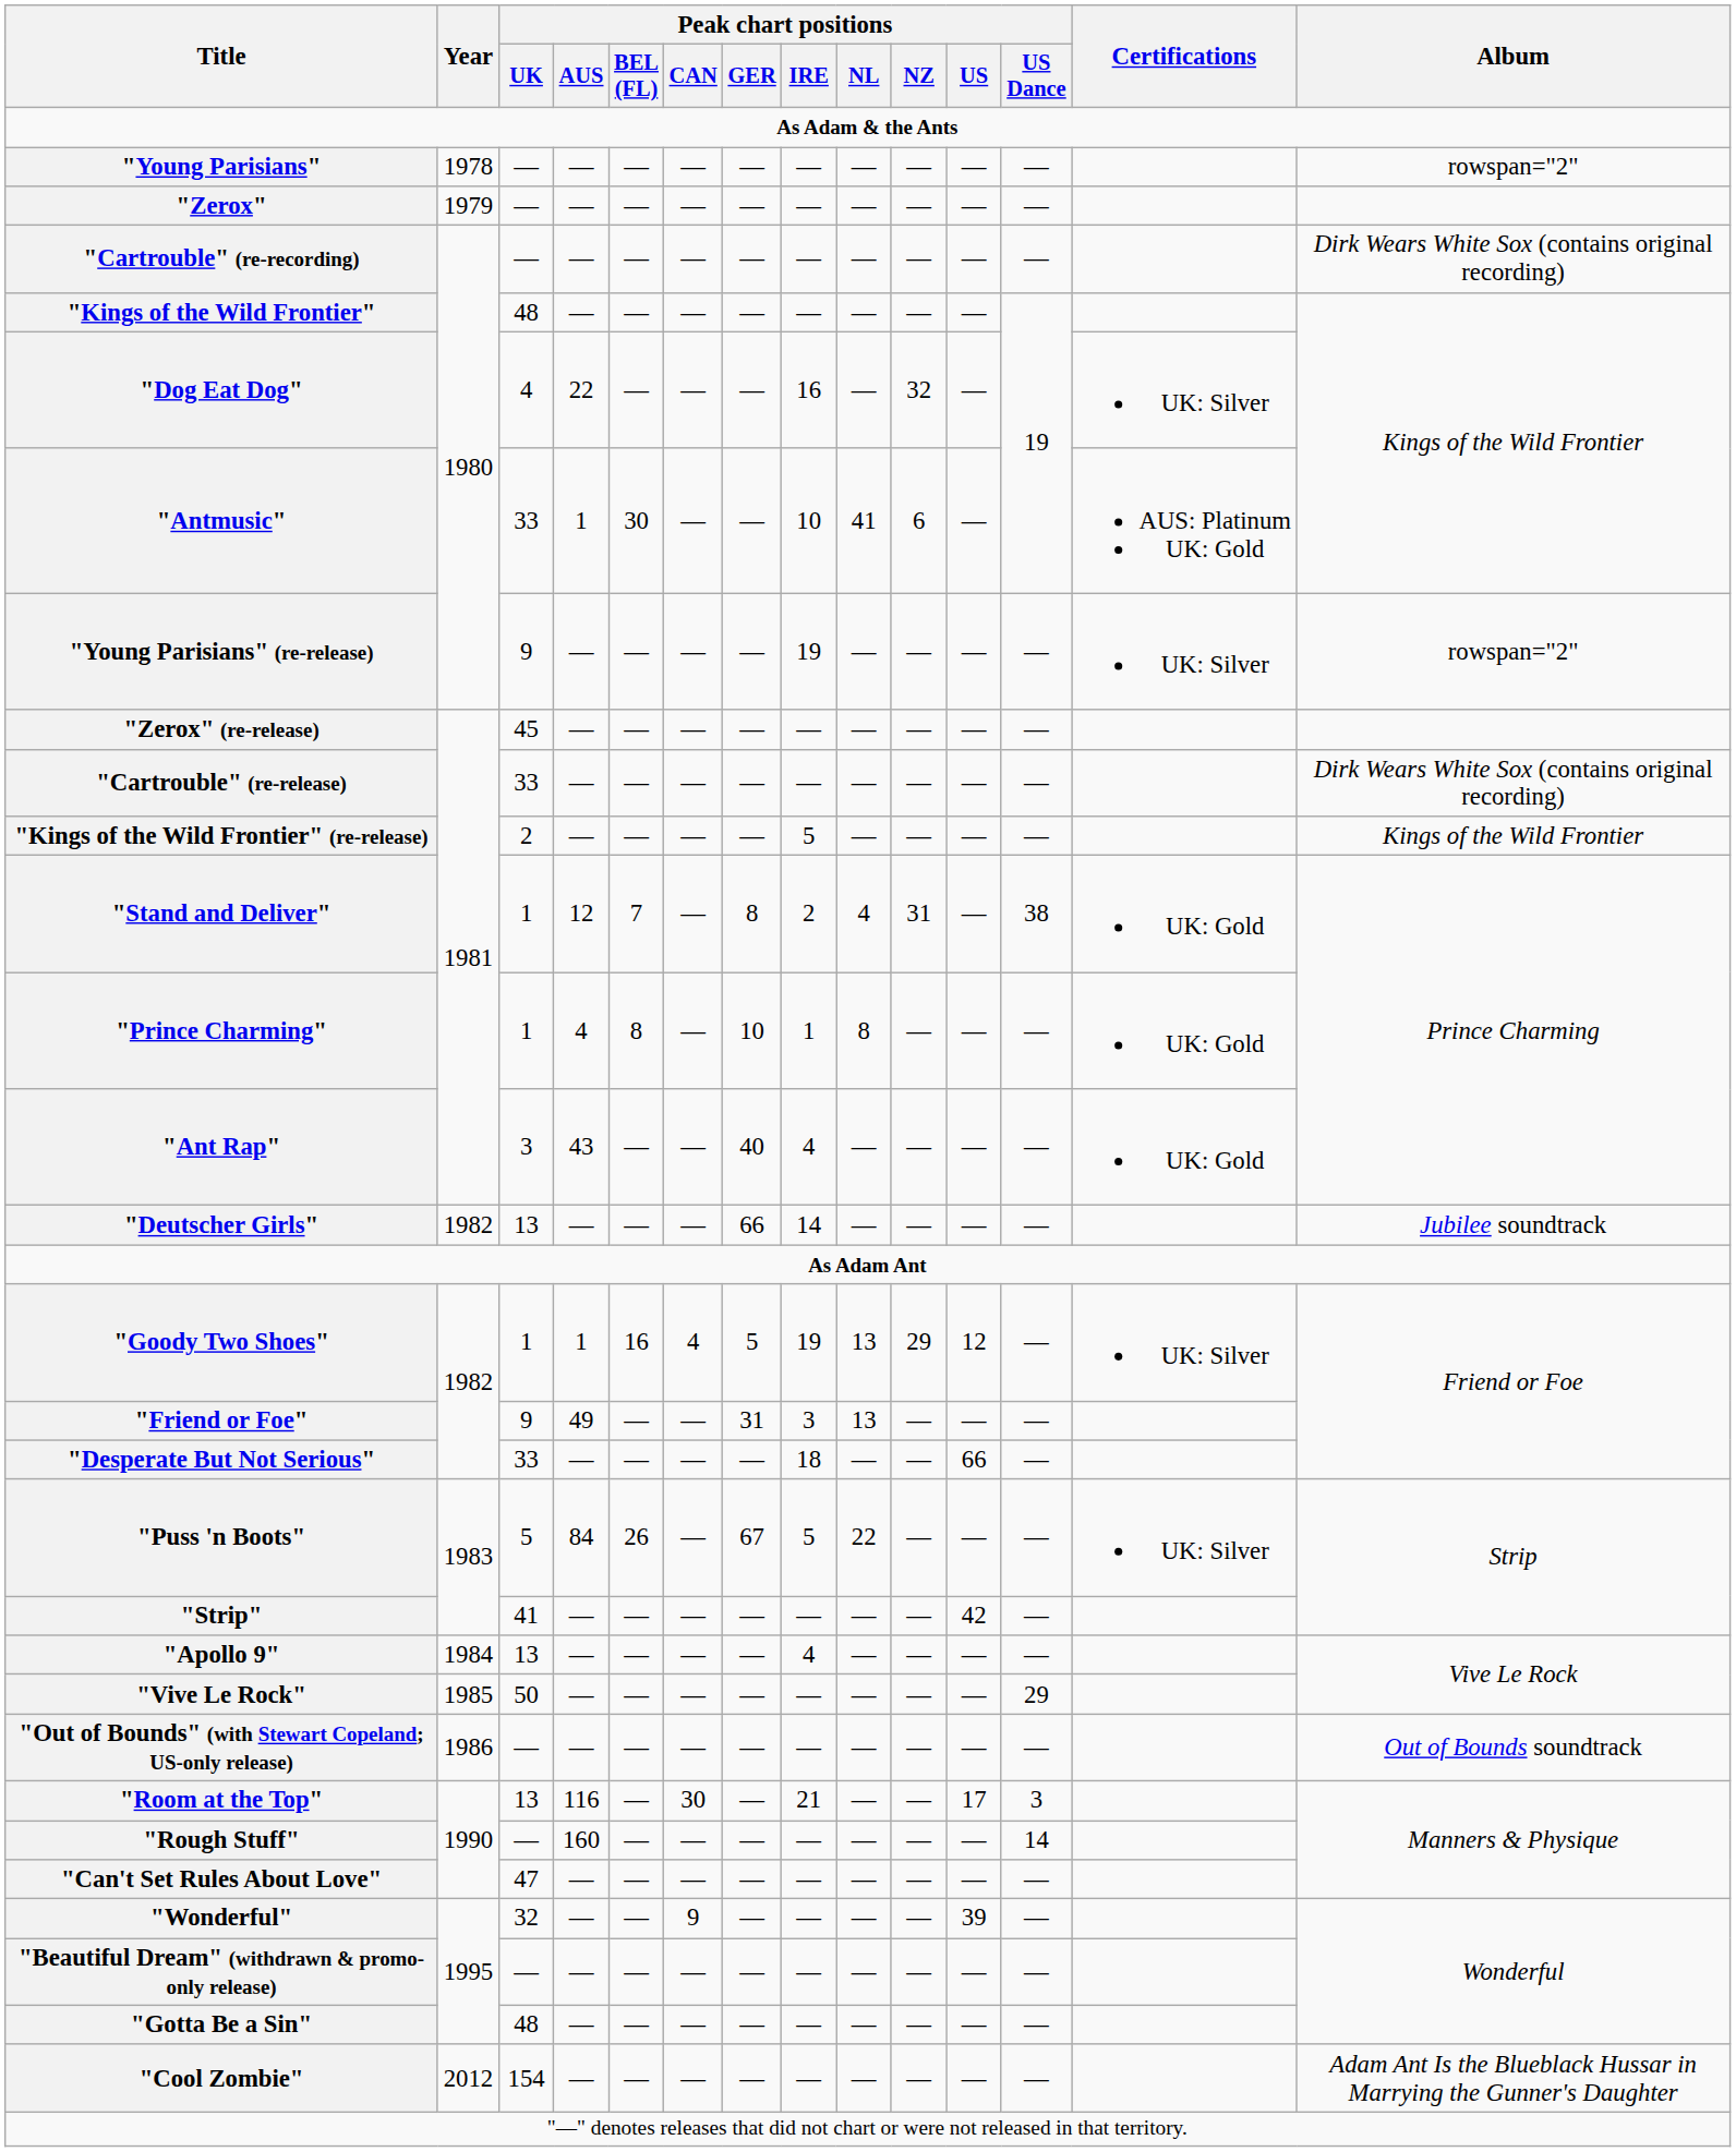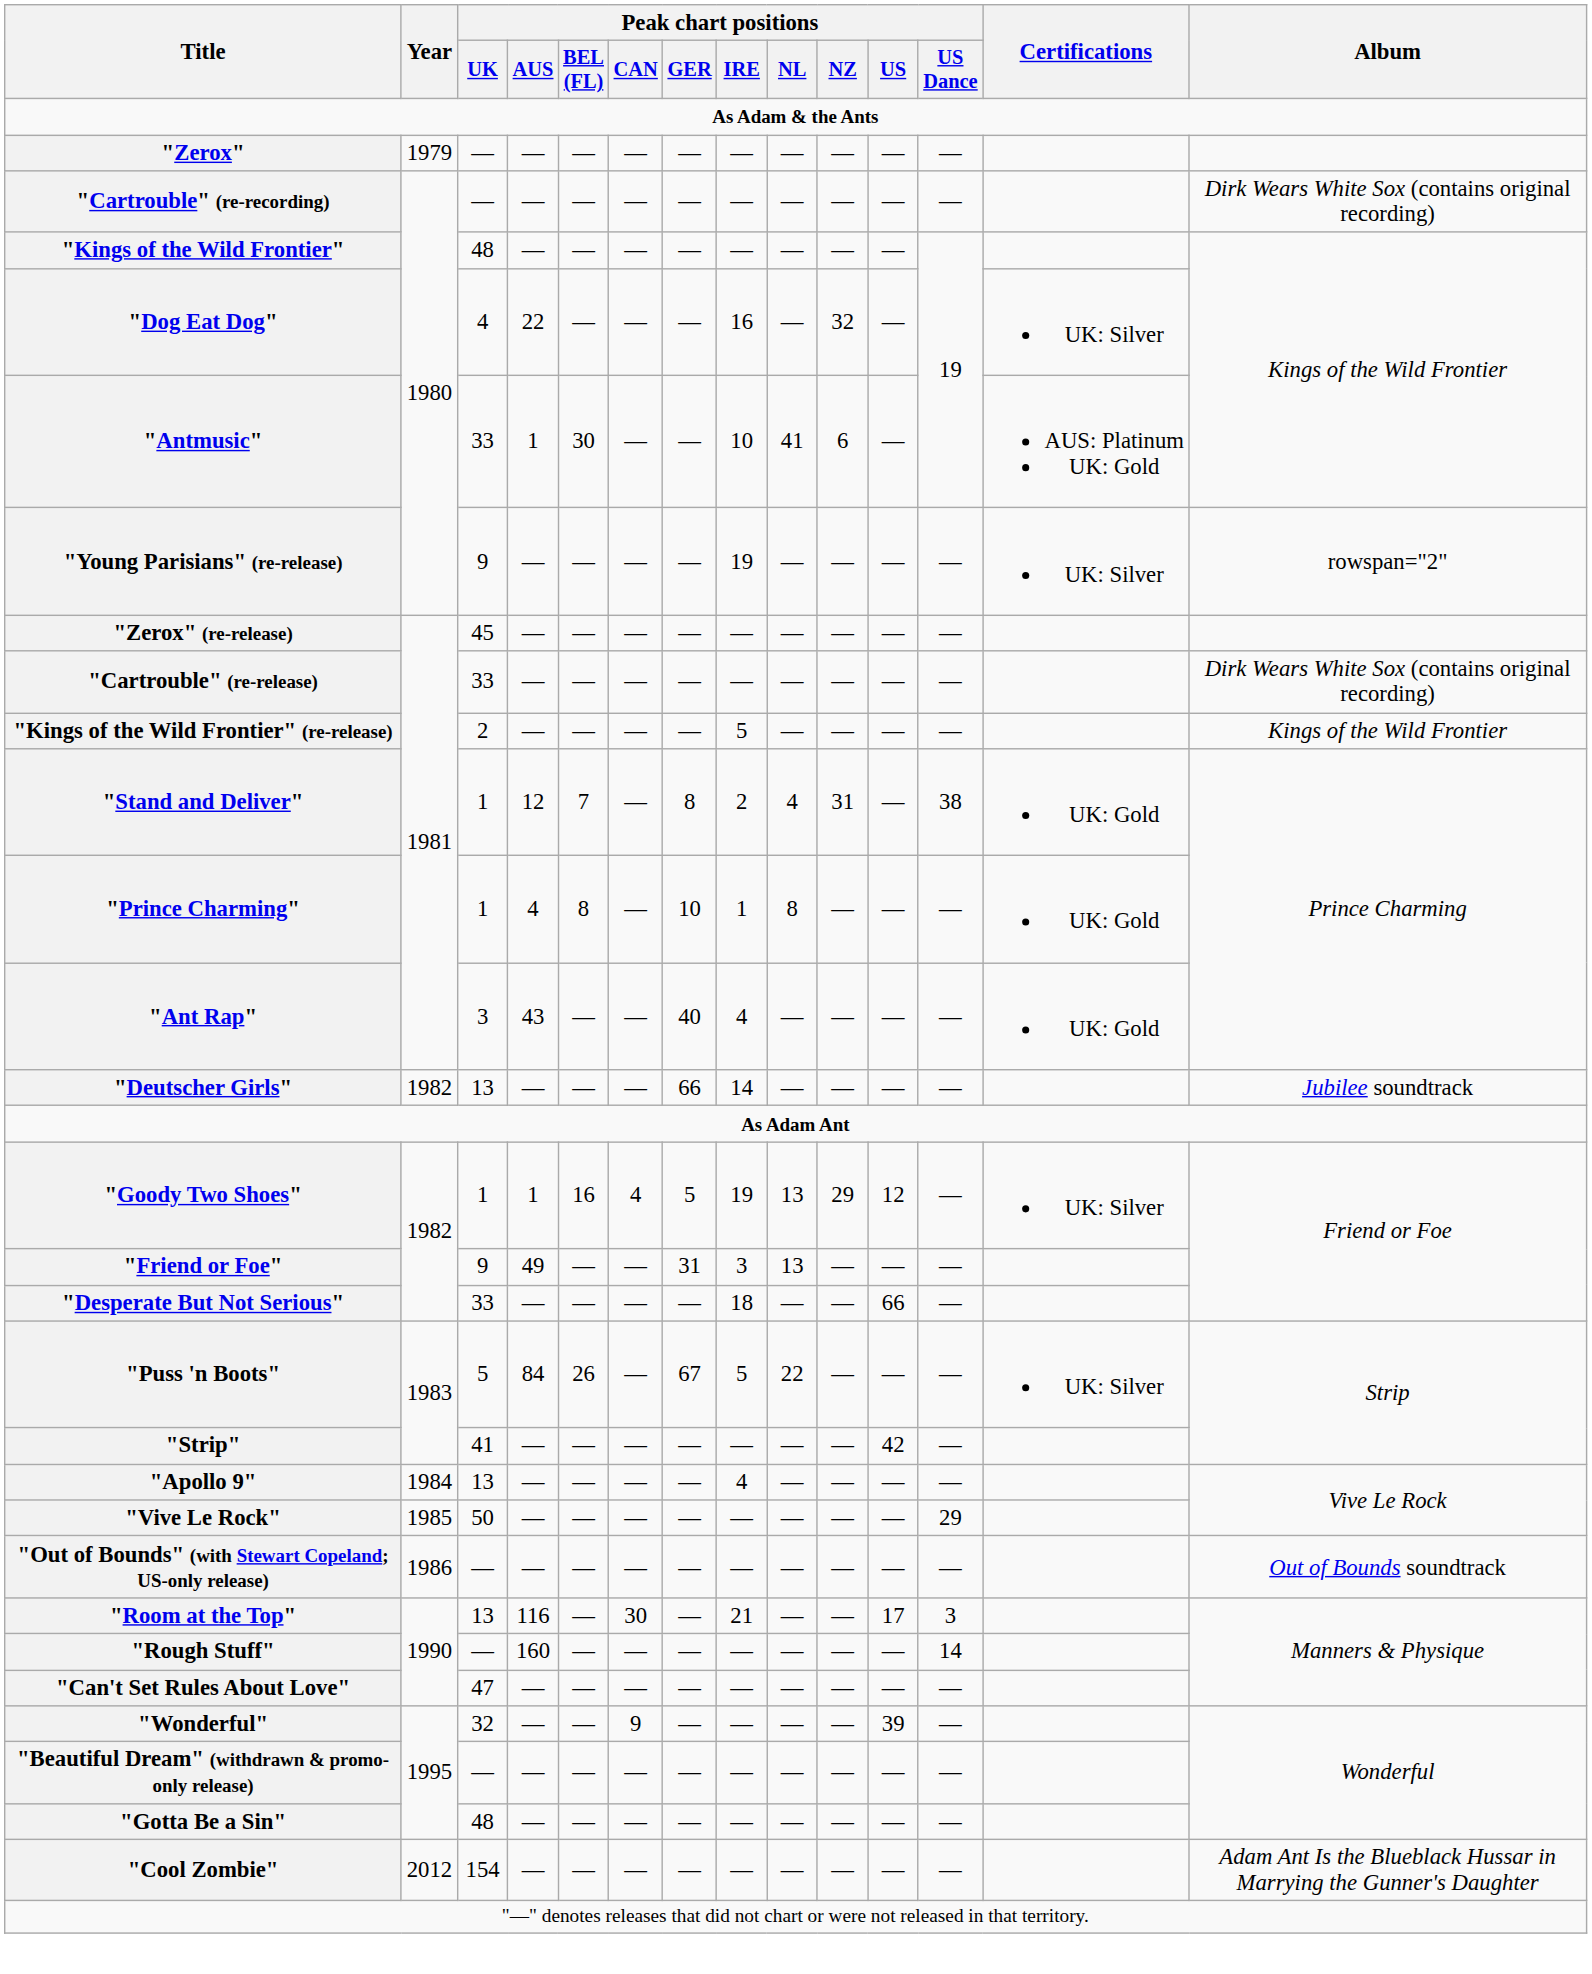- row: "Young Parisians" | 1978 | — | — | — | — | — | — | — | — | — | — | rowspan="2"
